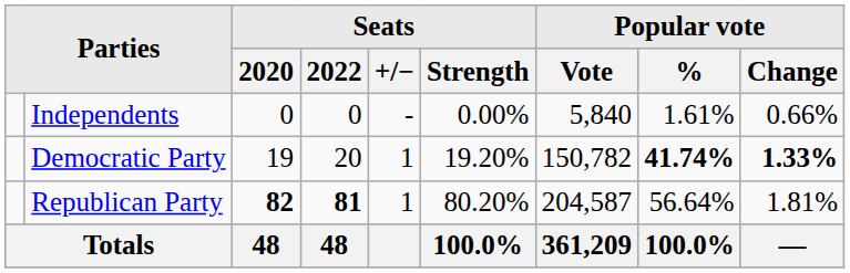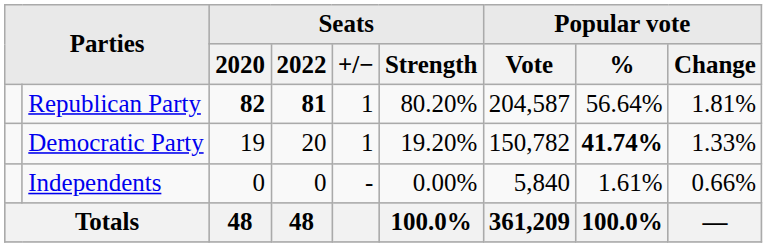rows swapped: Republican Party <-> Independents
Democratic Party | Popular vote / Change: bold -> normal
